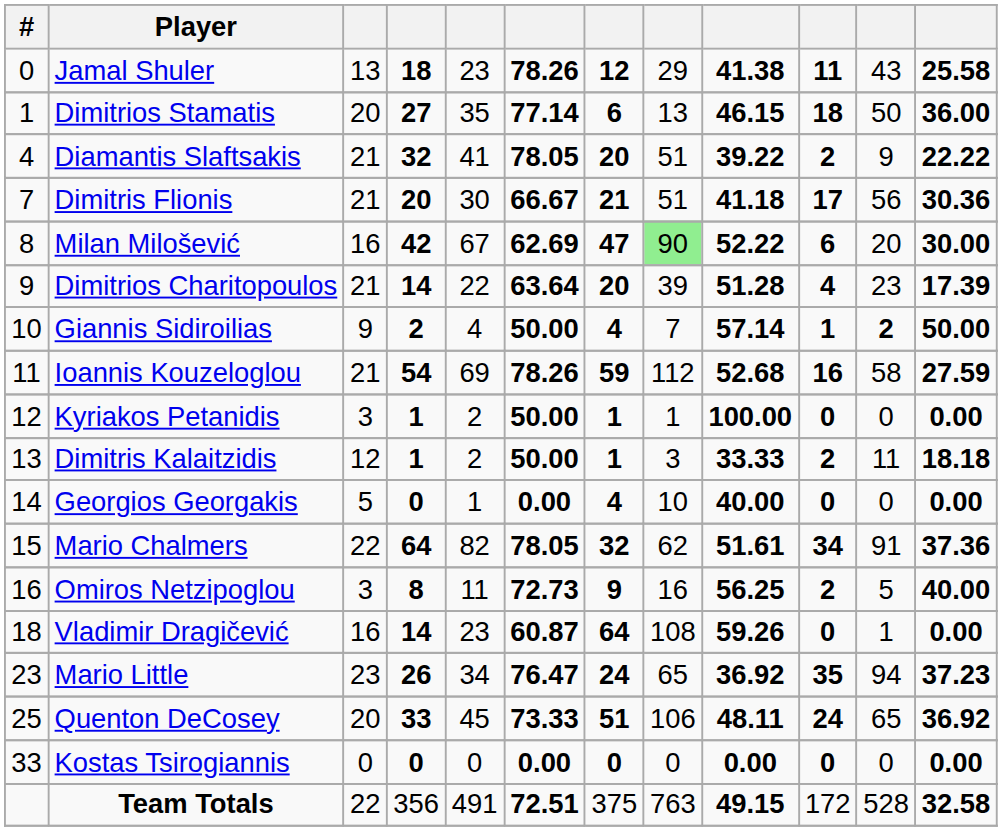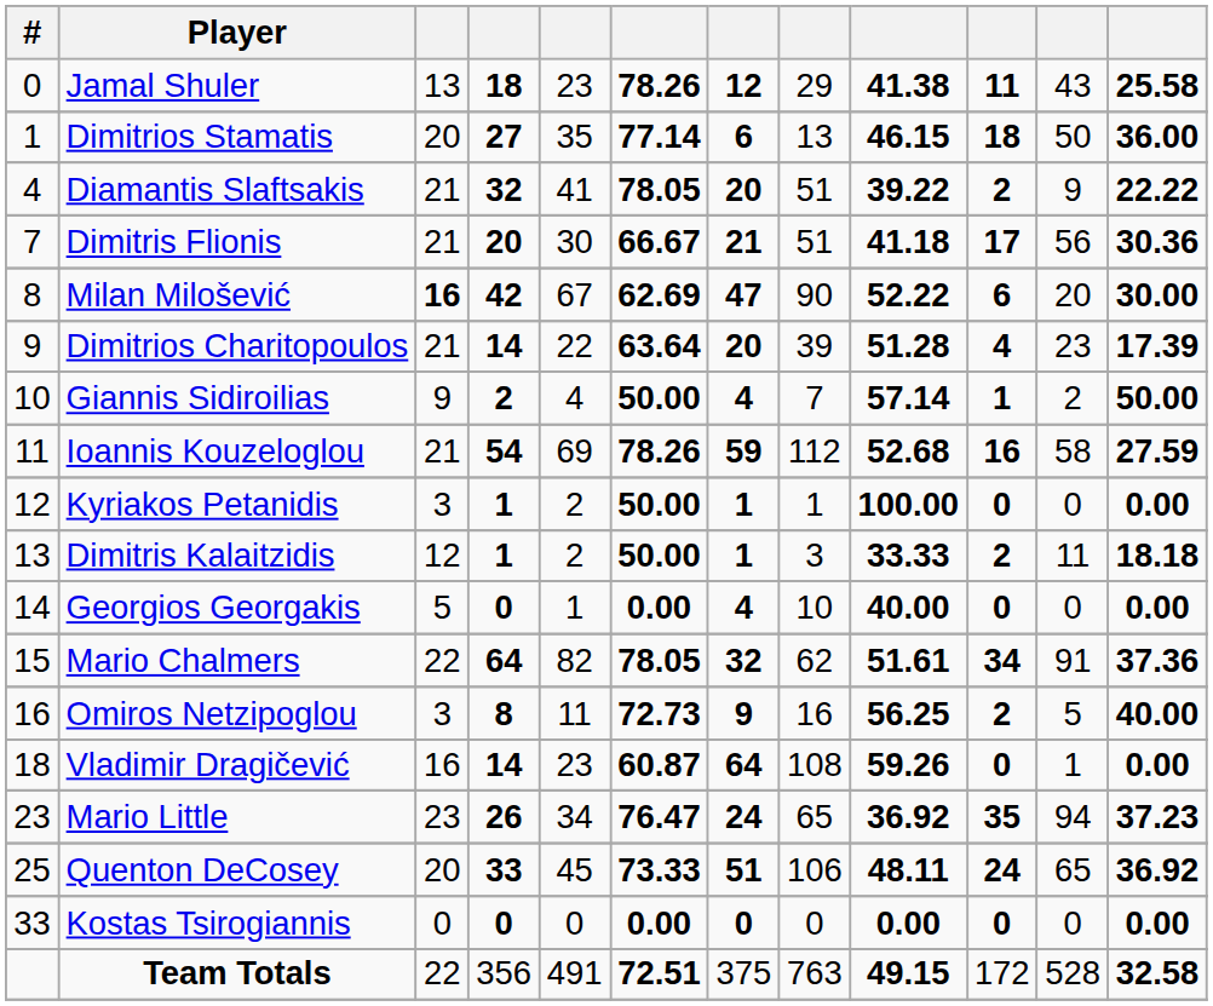Milan Milošević | column 3: normal -> bold
Milan Milošević | column 8: lightgreen background -> no background
Giannis Sidiroilias | column 11: bold -> normal
